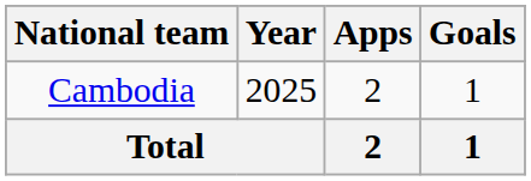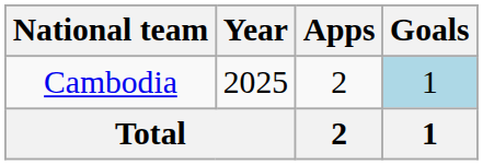Cambodia | Goals: no background -> lightblue background
